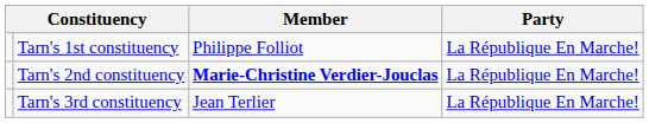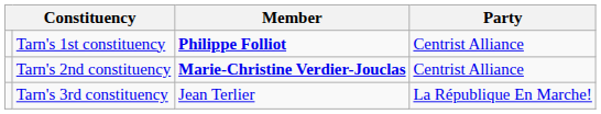Tarn's 1st constituency | Member: normal -> bold
Tarn's 1st constituency | Party: La République En Marche! -> Centrist Alliance
Tarn's 2nd constituency | Party: La République En Marche! -> Centrist Alliance
